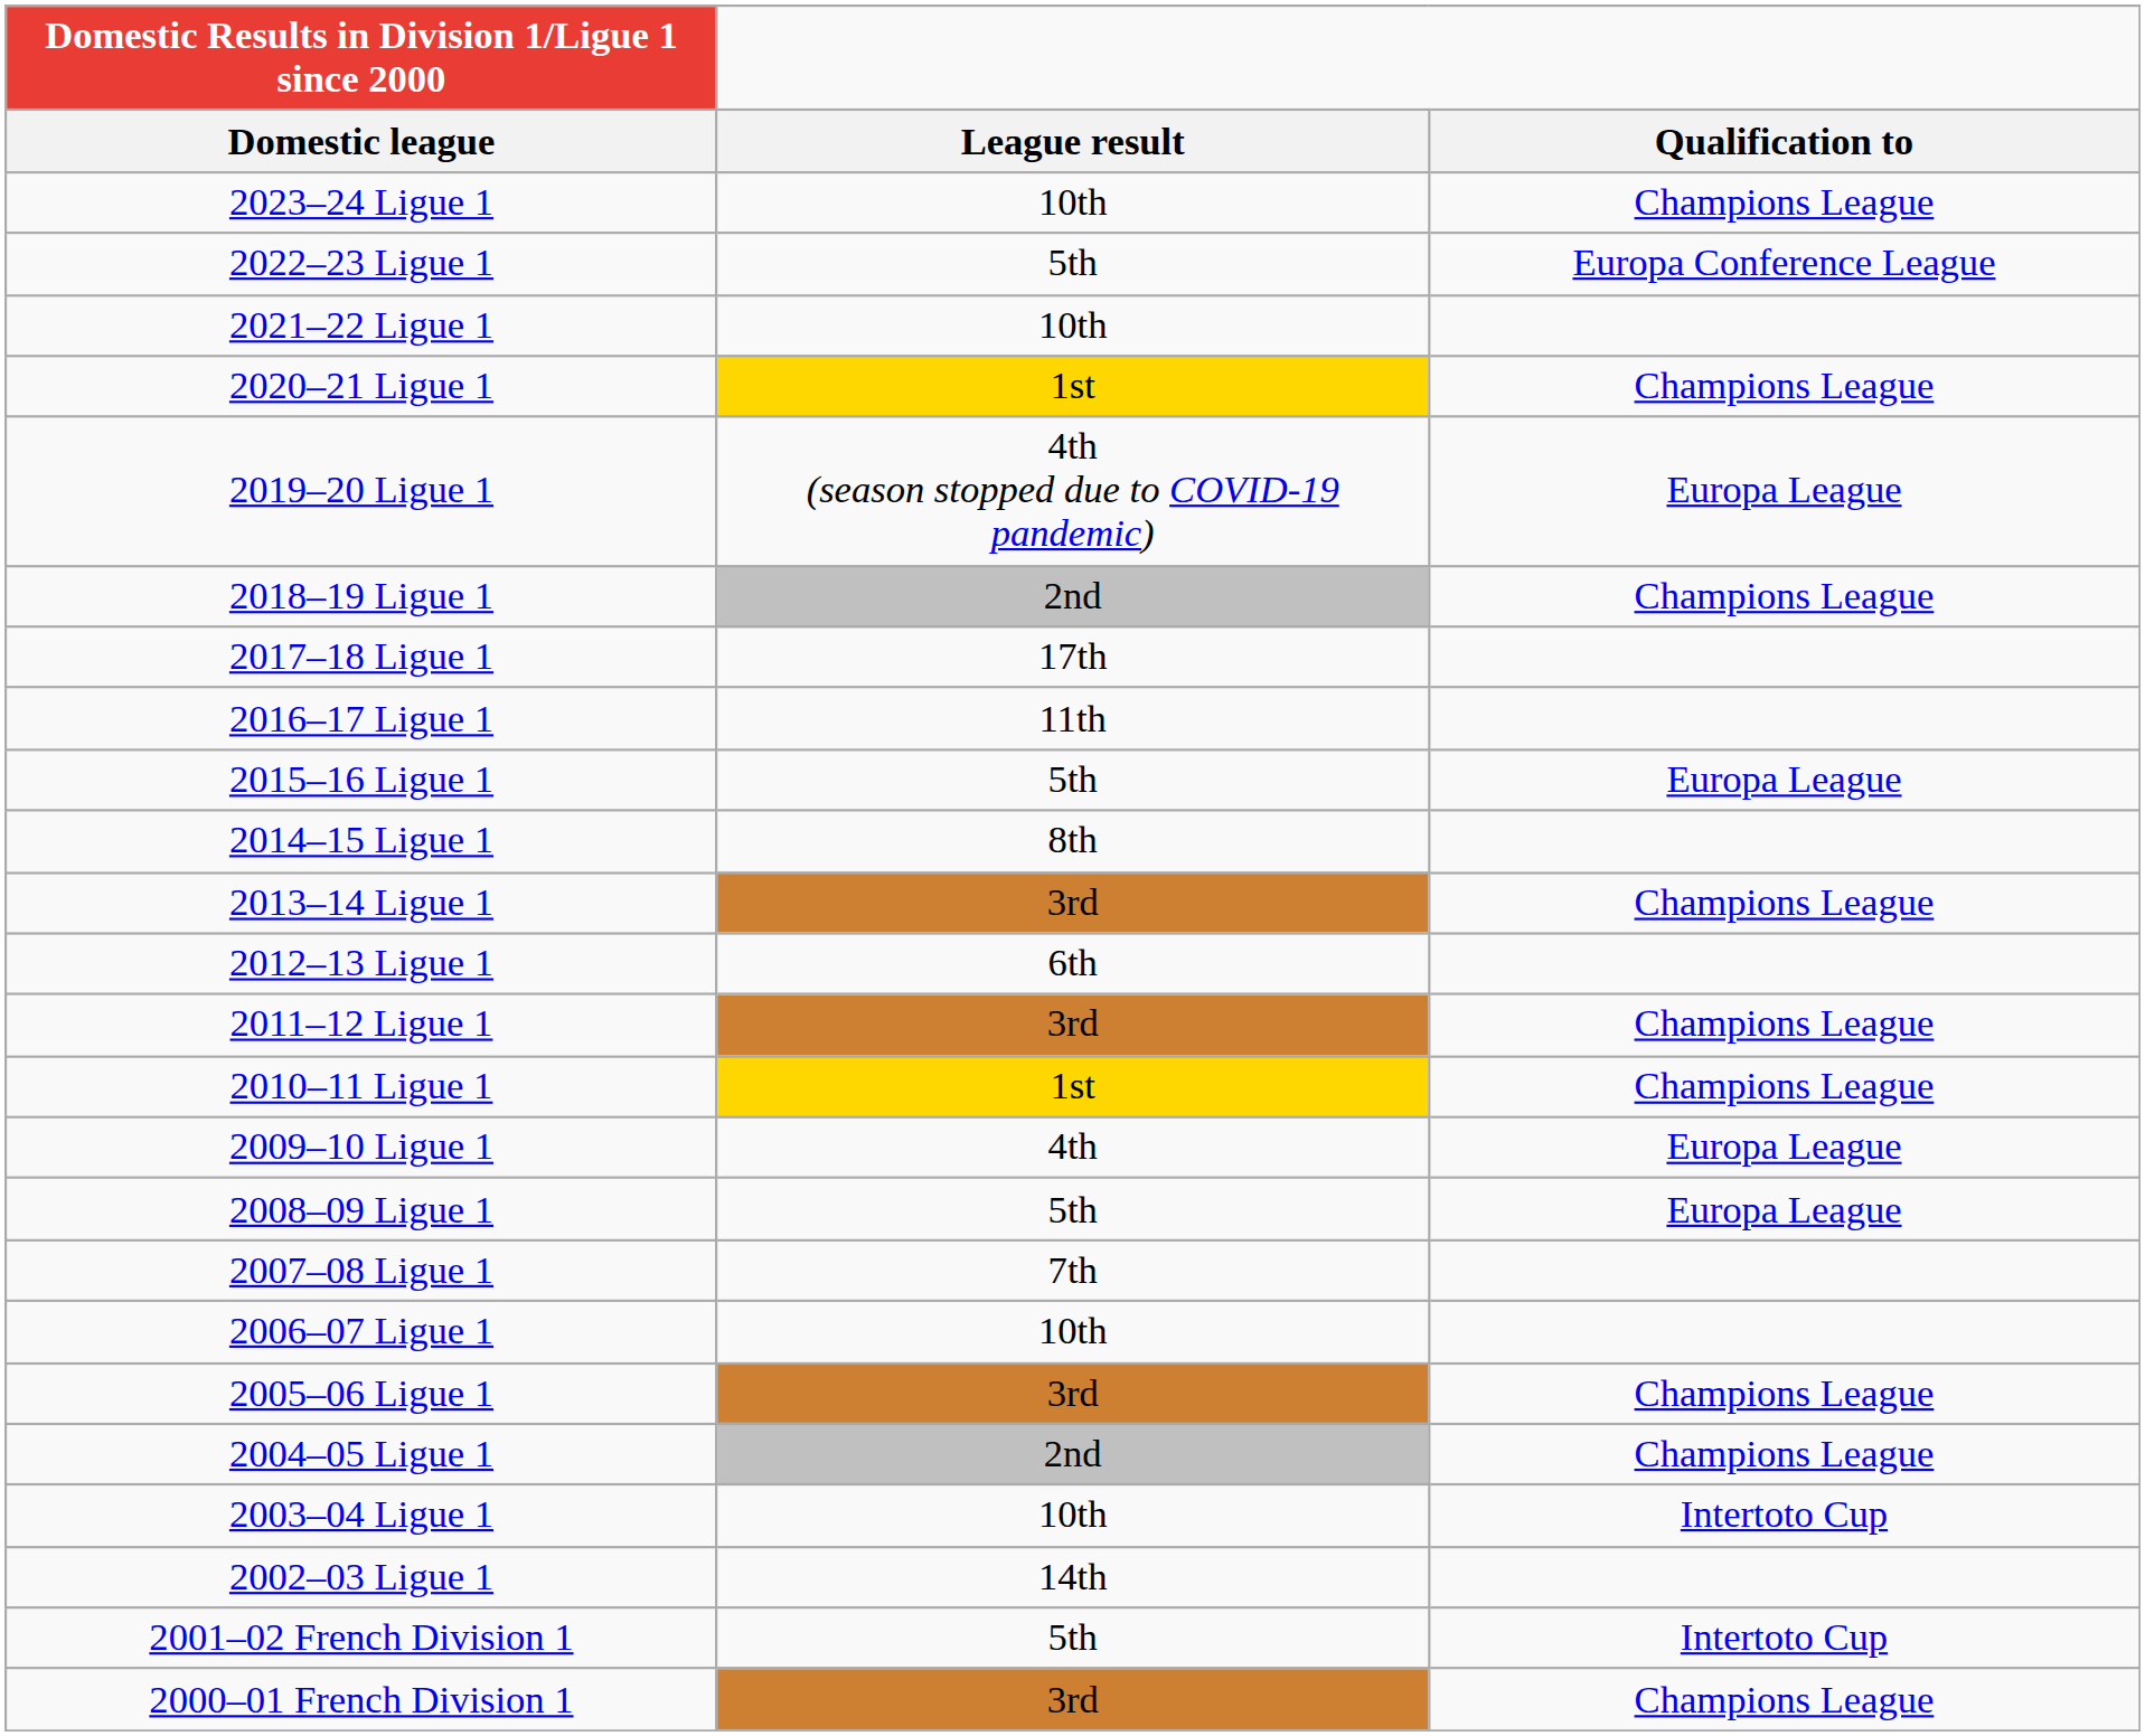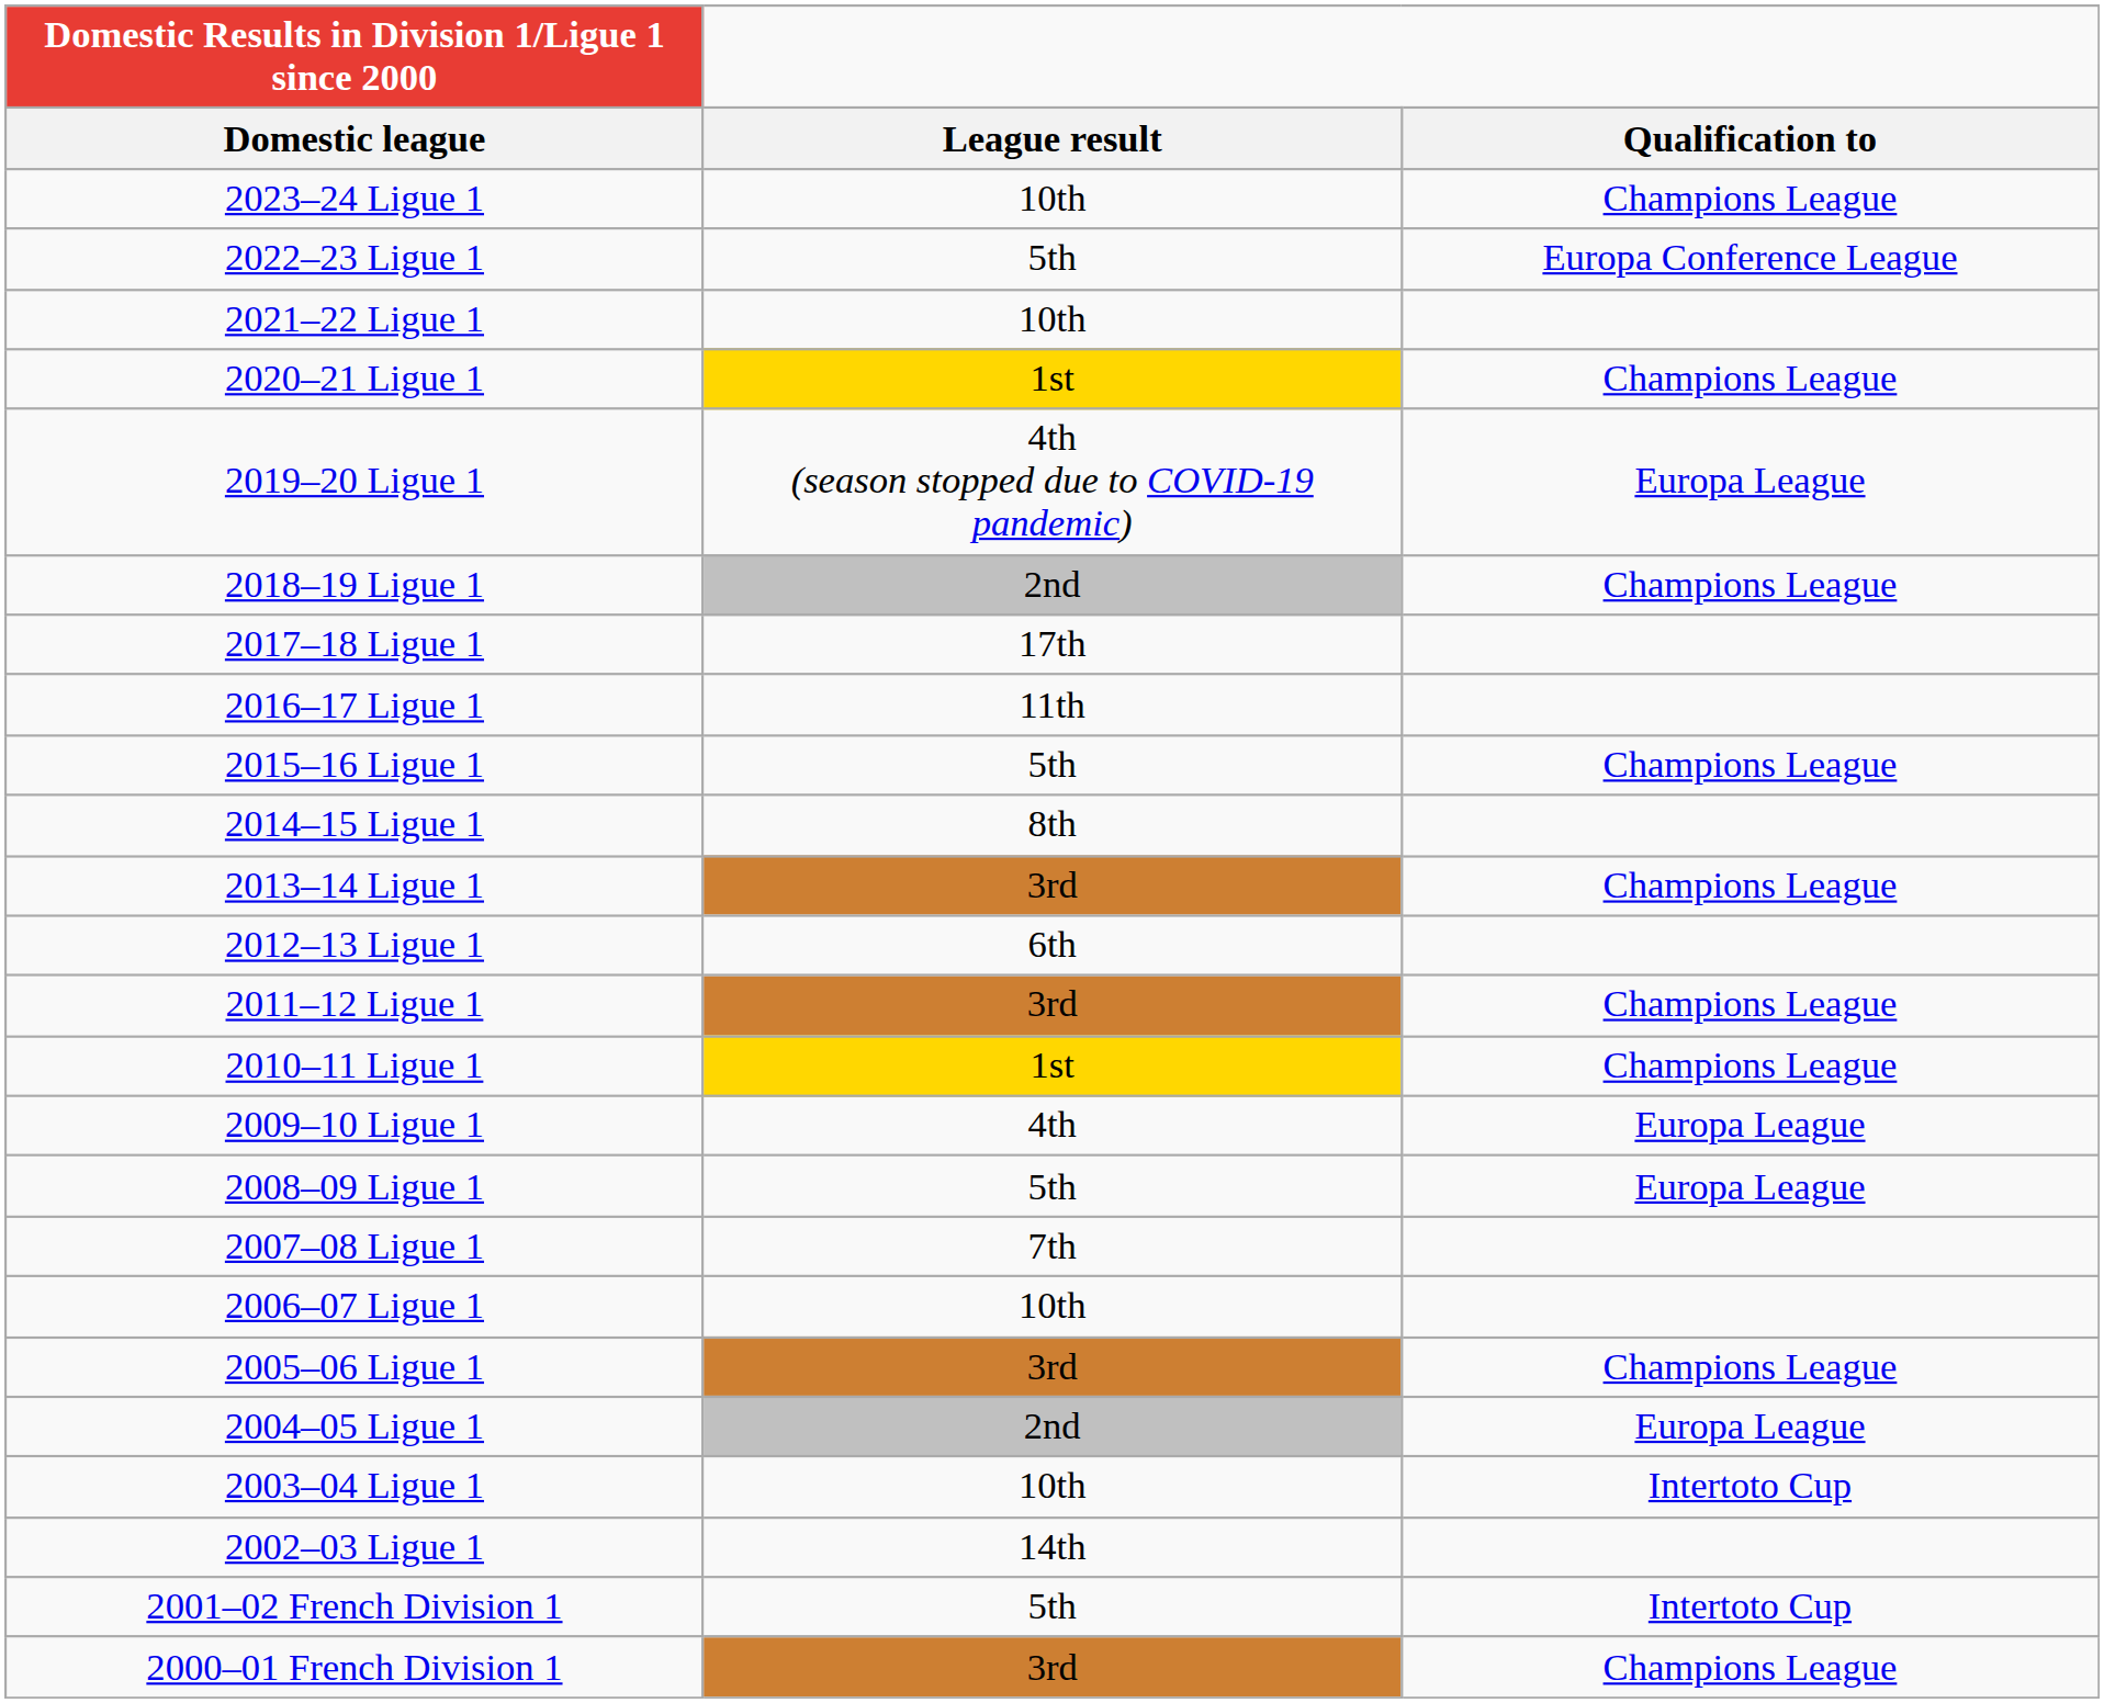2015–16 Ligue 1 | Qualification to: Europa League -> Champions League
2004–05 Ligue 1 | Qualification to: Champions League -> Europa League
